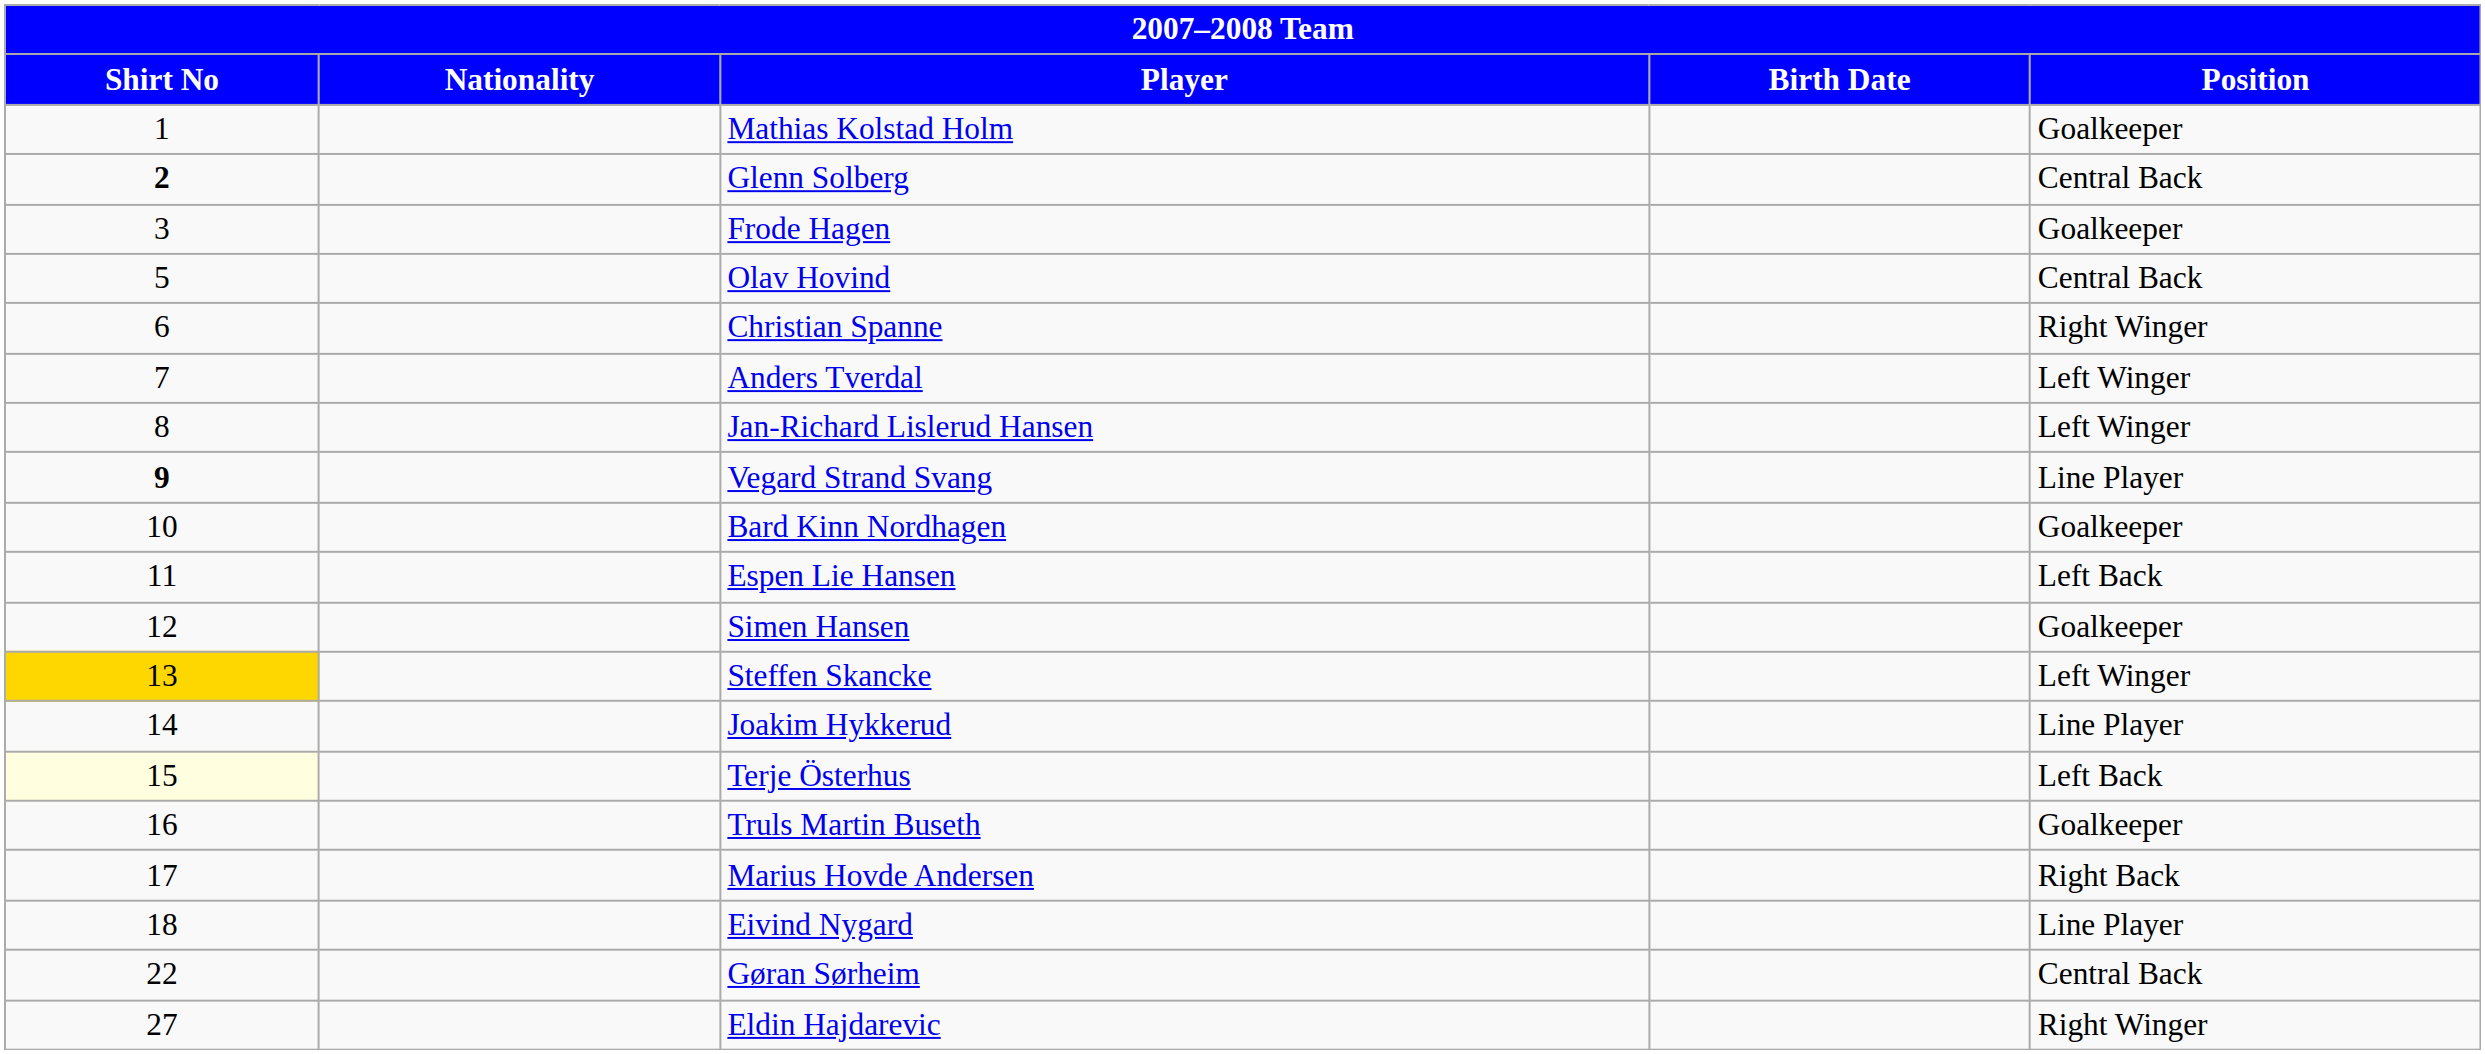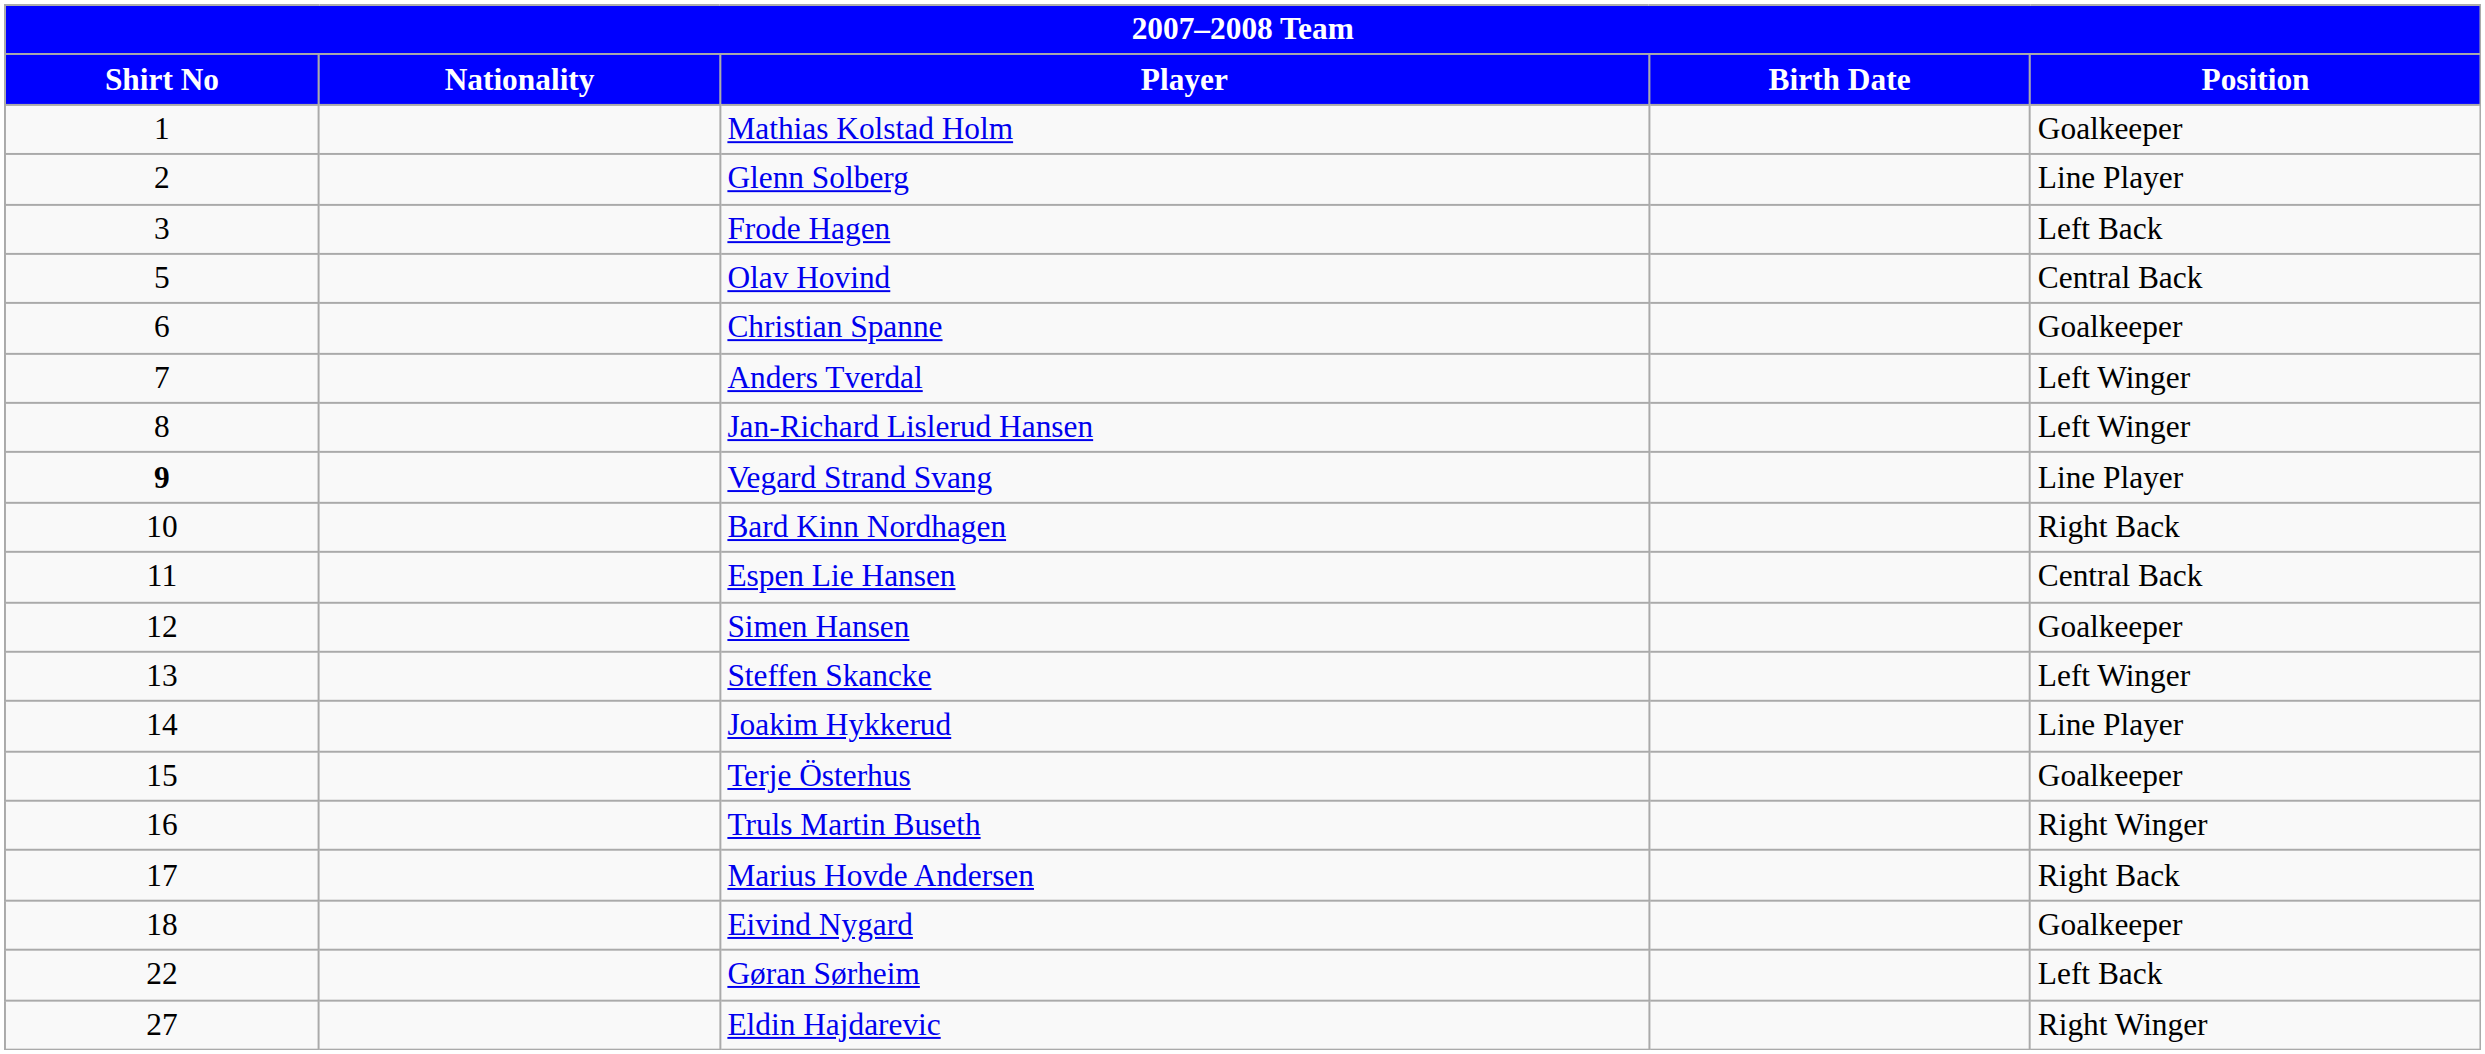Glenn Solberg | Shirt No: bold -> normal
Glenn Solberg | Position: Central Back -> Line Player
Frode Hagen | Position: Goalkeeper -> Left Back
Christian Spanne | Position: Right Winger -> Goalkeeper
Bard Kinn Nordhagen | Position: Goalkeeper -> Right Back
Espen Lie Hansen | Position: Left Back -> Central Back
Steffen Skancke | Shirt No: gold background -> no background
Terje Österhus | Shirt No: lightyellow background -> no background
Terje Österhus | Position: Left Back -> Goalkeeper
Truls Martin Buseth | Position: Goalkeeper -> Right Winger
Eivind Nygard | Position: Line Player -> Goalkeeper
Gøran Sørheim | Position: Central Back -> Left Back
